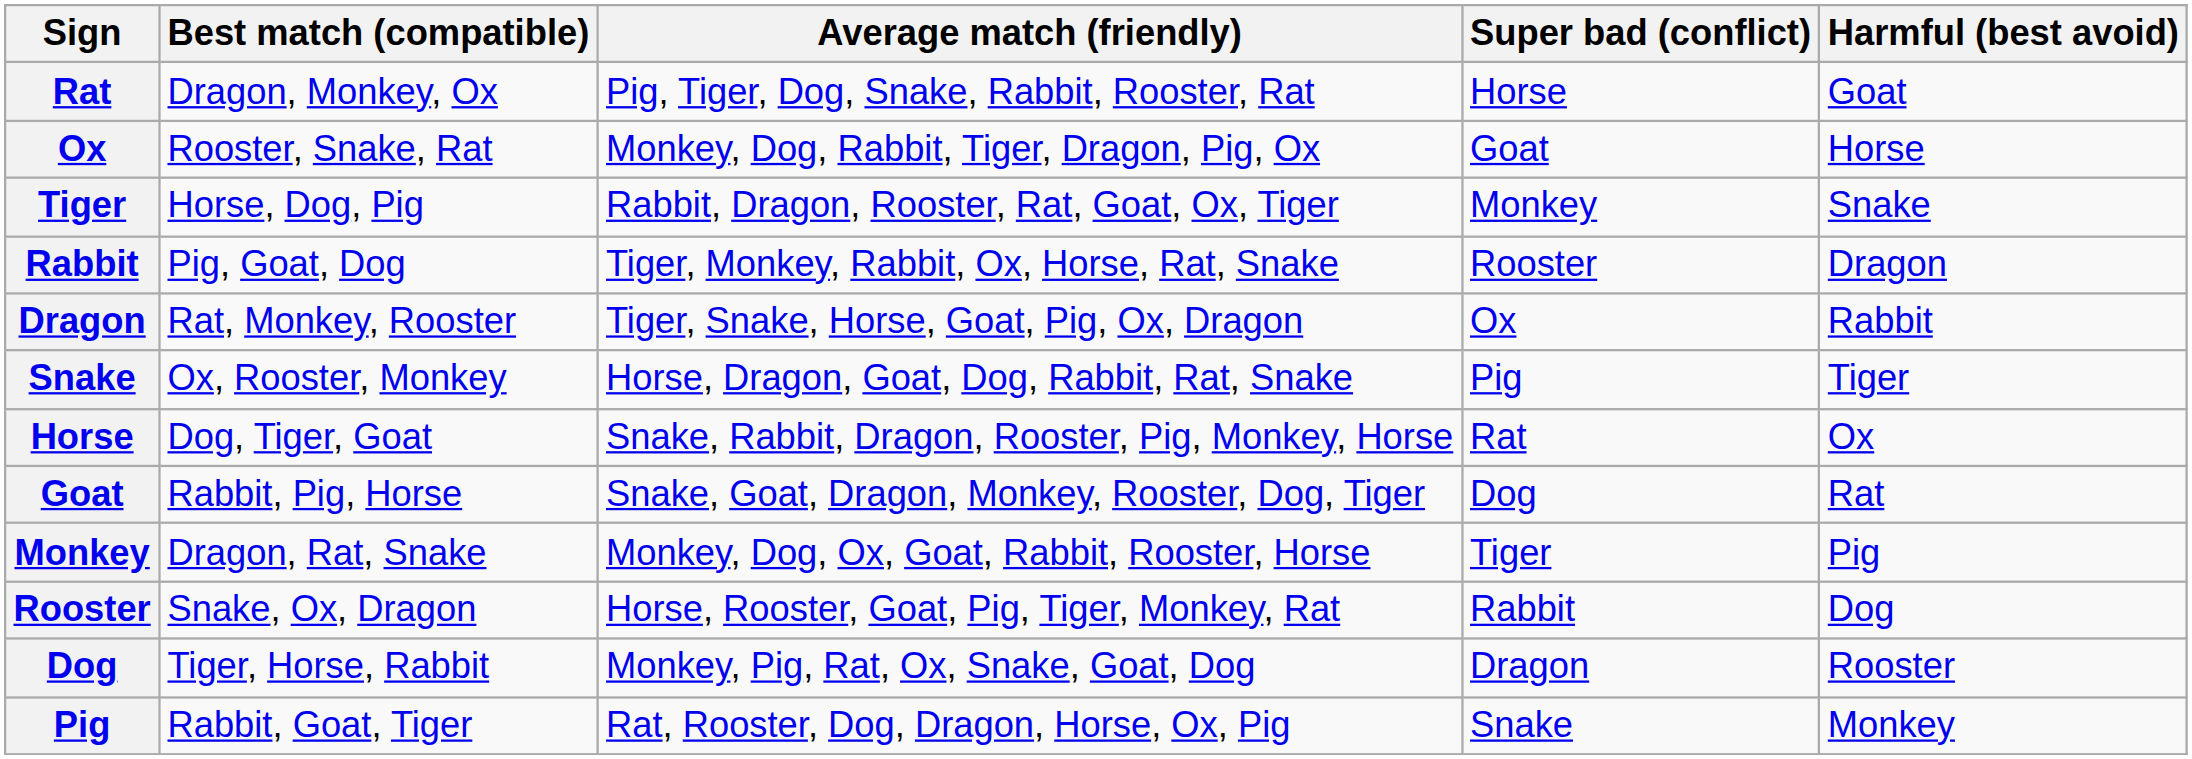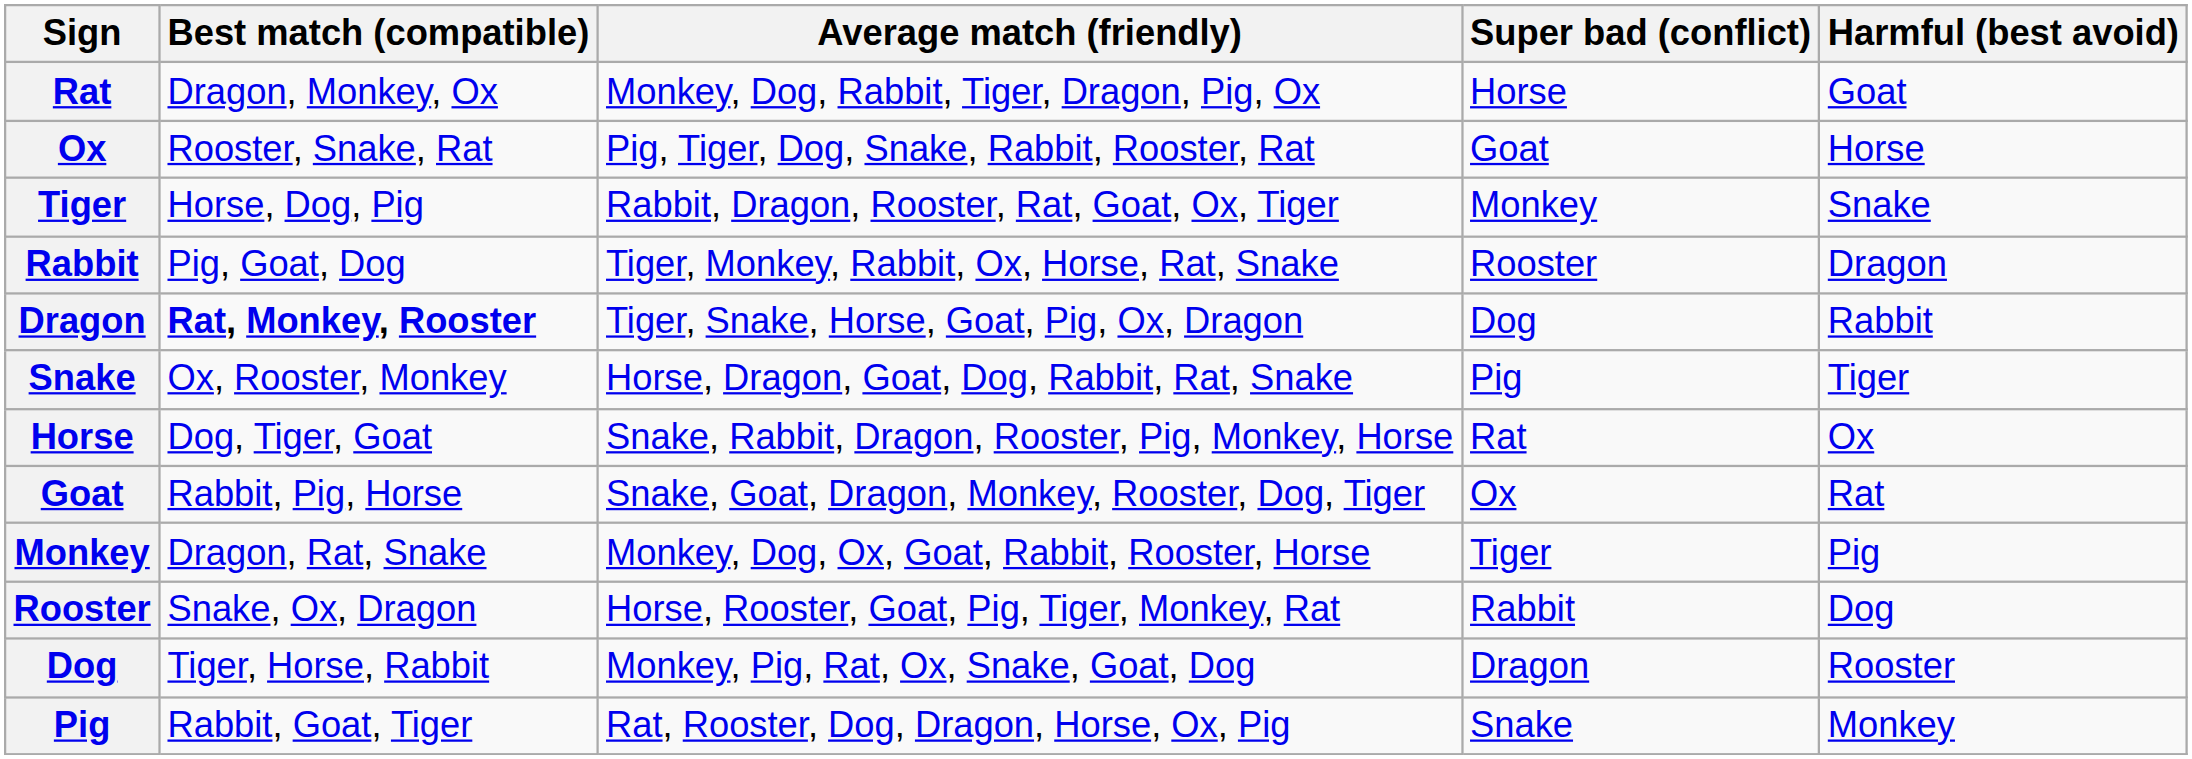row 2 | Average match (friendly): Pig, Tiger, Dog, Snake, Rabbit, Rooster, Rat -> Monkey, Dog, Rabbit, Tiger, Dragon, Pig, Ox
row 3 | Average match (friendly): Monkey, Dog, Rabbit, Tiger, Dragon, Pig, Ox -> Pig, Tiger, Dog, Snake, Rabbit, Rooster, Rat
row 6 | Best match (compatible): normal -> bold
row 6 | Super bad (conflict): Ox -> Dog
row 9 | Super bad (conflict): Dog -> Ox
